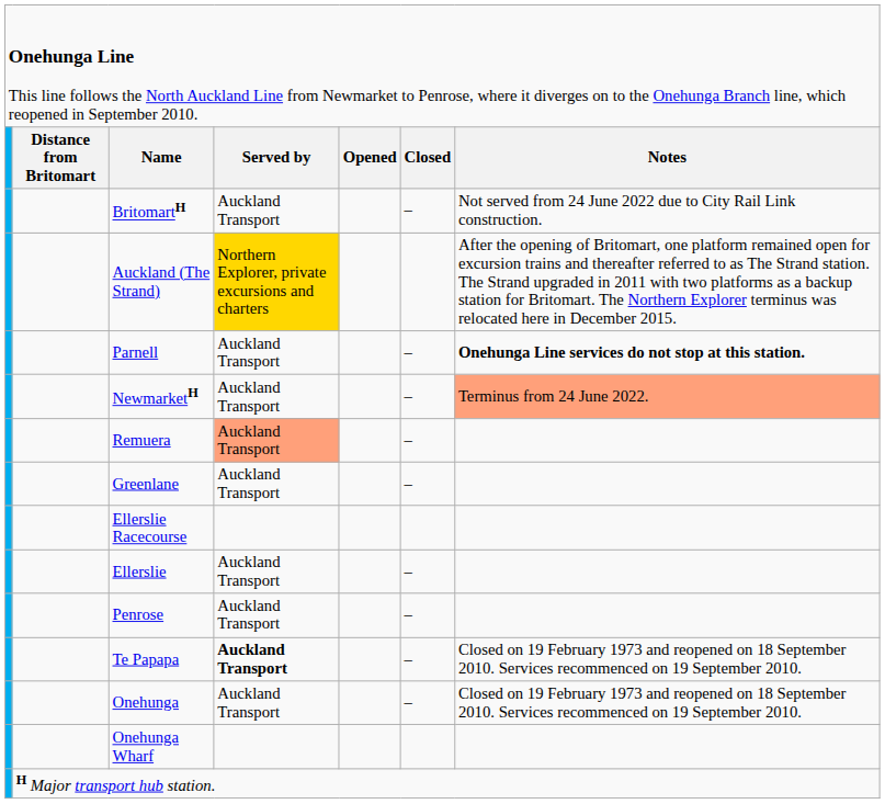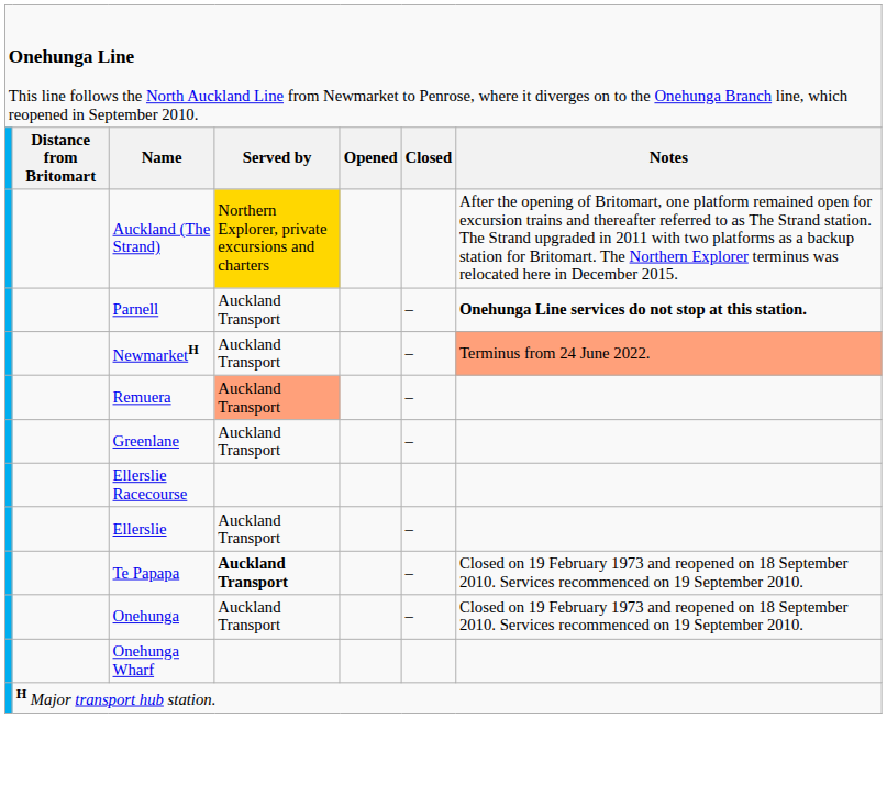- row: BritomartH | Auckland Transport | – | Not served from 24 June 2022 due to City Rail Link construction.
- row: Penrose | Auckland Transport | –
